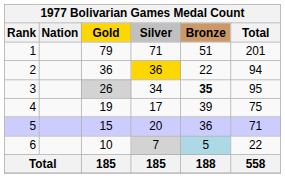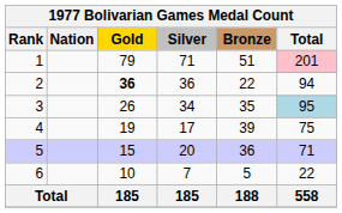1 | Total: no background -> pink background
2 | Gold: normal -> bold
2 | Silver: gold background -> no background
3 | Gold: lightgrey background -> no background
3 | Bronze: bold -> normal
3 | Total: no background -> lightblue background
6 | Silver: lightgrey background -> no background
6 | Bronze: lightblue background -> no background
